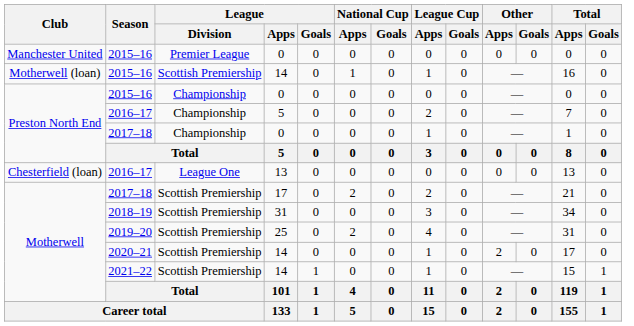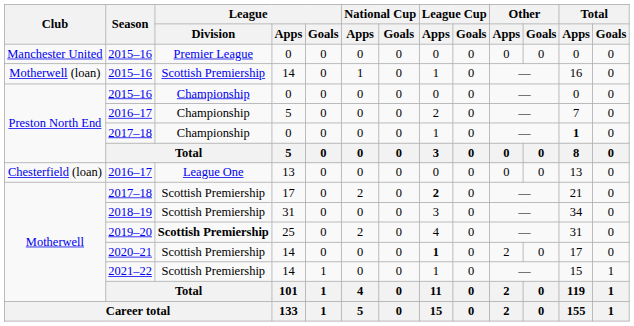Preston North End / 2017–18 | Total / Apps: normal -> bold
Motherwell / 2017–18 | League Cup / Apps: normal -> bold
2019–20 | League / Division: normal -> bold
2020–21 | League Cup / Apps: normal -> bold
